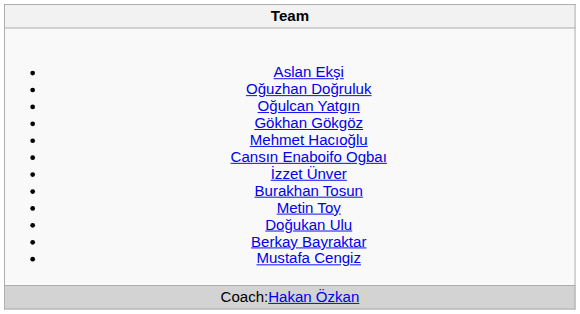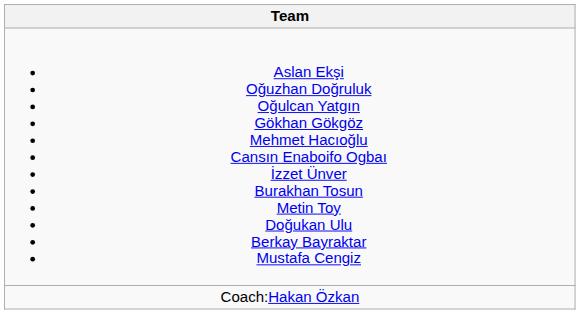row 3 | column 1: lightgrey background -> no background
